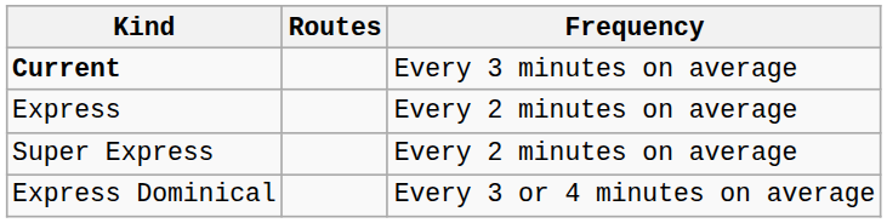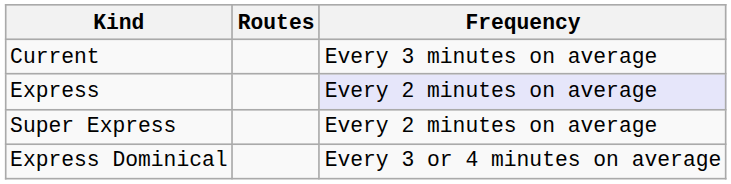row 2 | Kind: bold -> normal
row 3 | Frequency: no background -> lavender background
